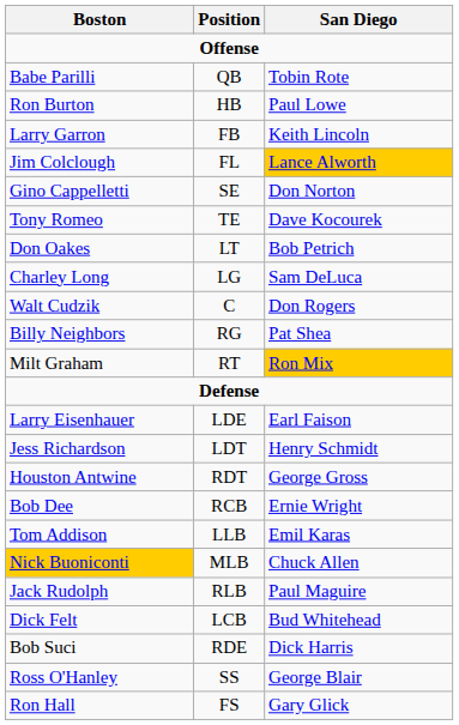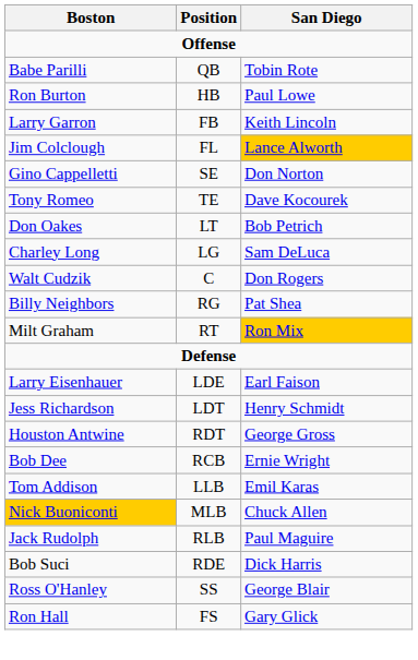- row: Dick Felt | LCB | Bud Whitehead
